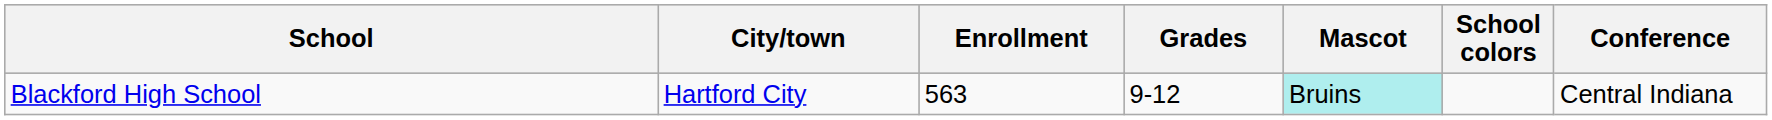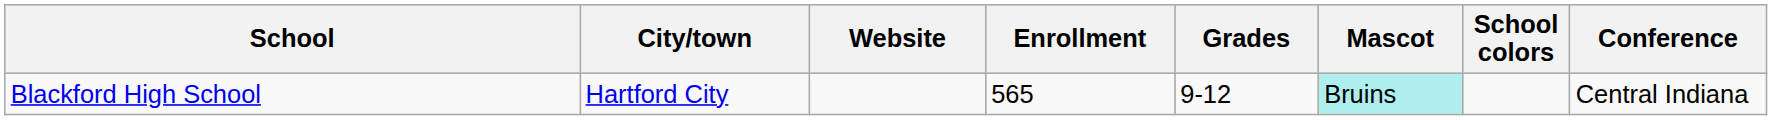+ column: Website
Blackford High School | Enrollment: 563 -> 565
